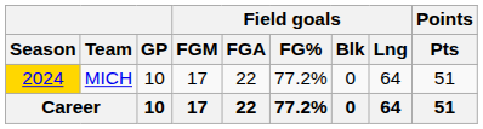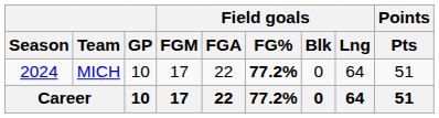MICH | Season: gold background -> no background
MICH | Field goals / FG%: normal -> bold
